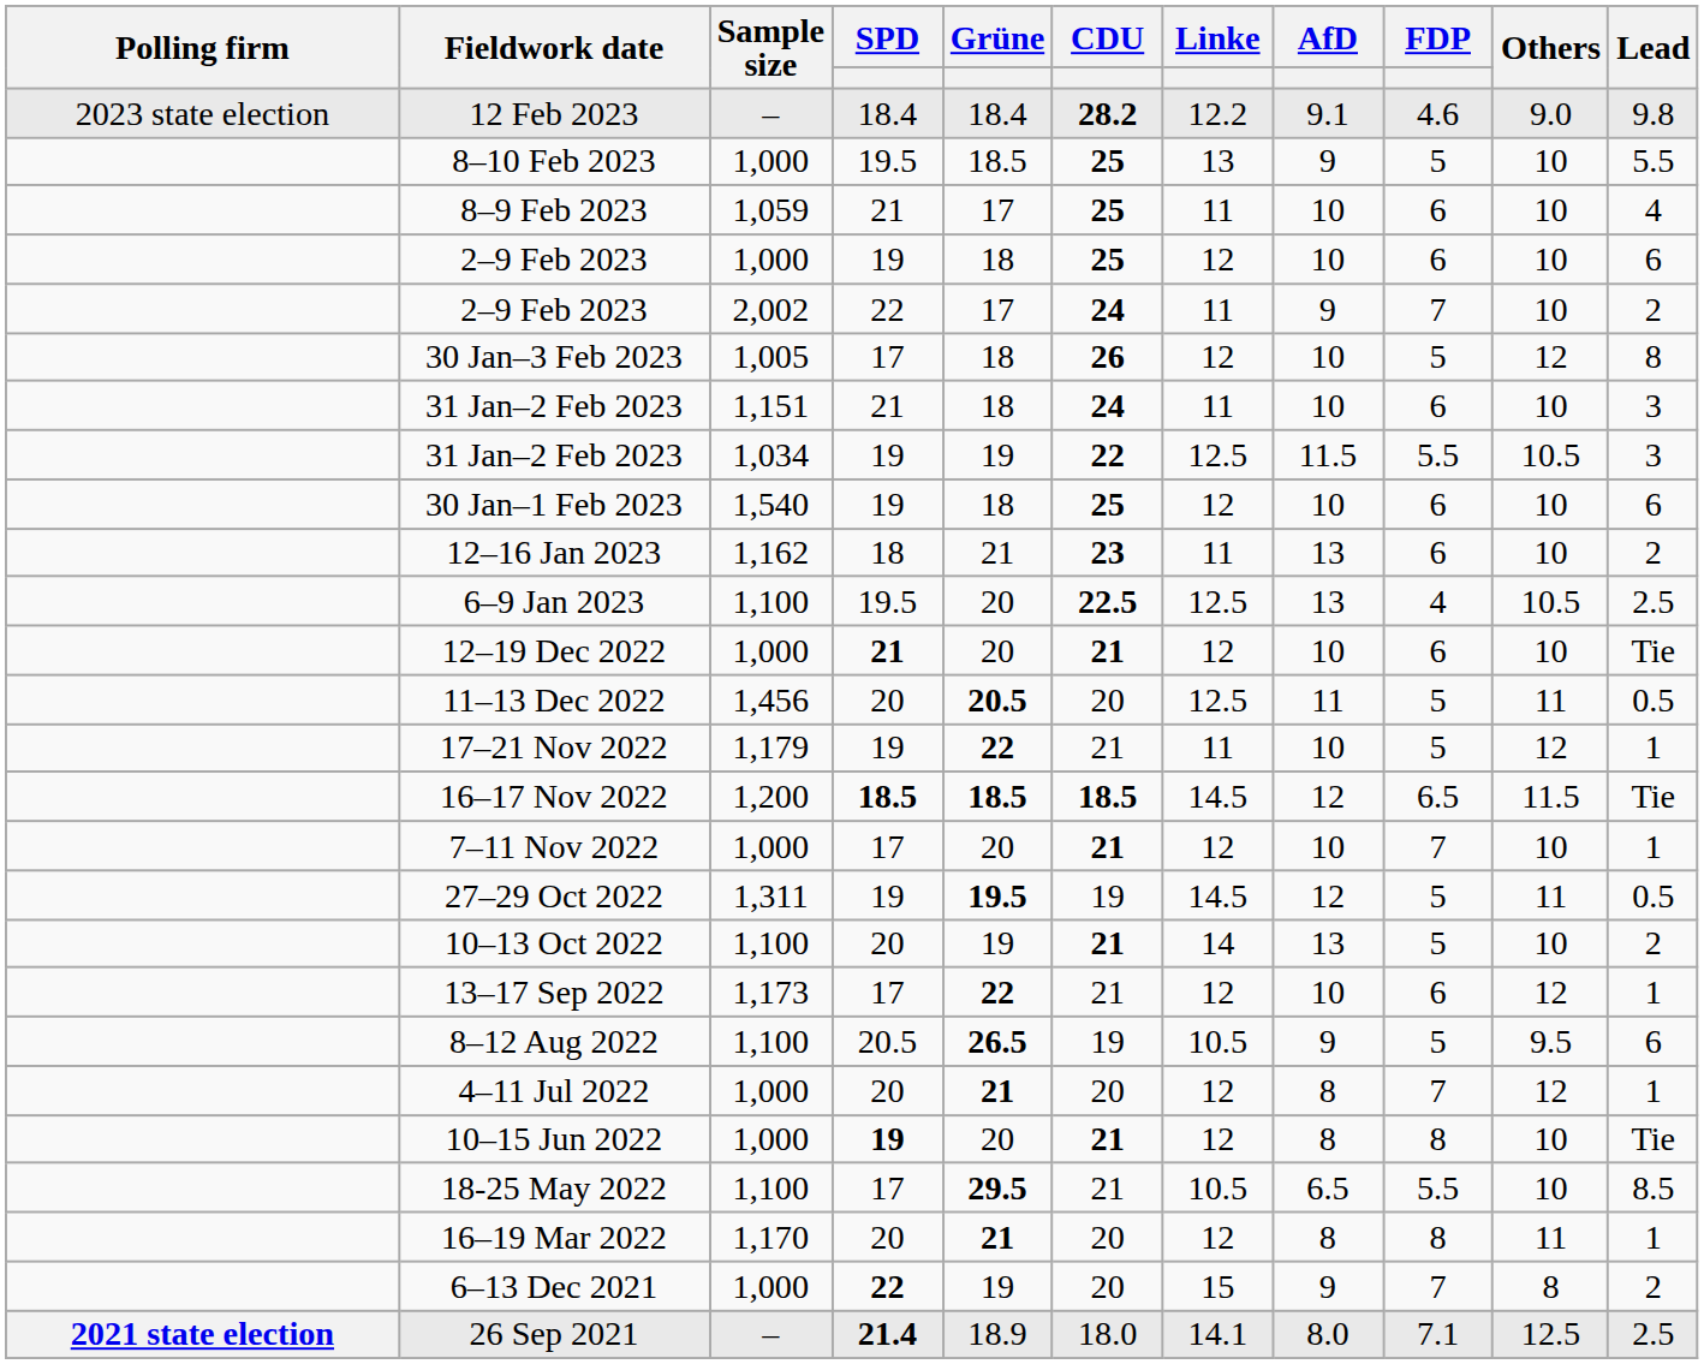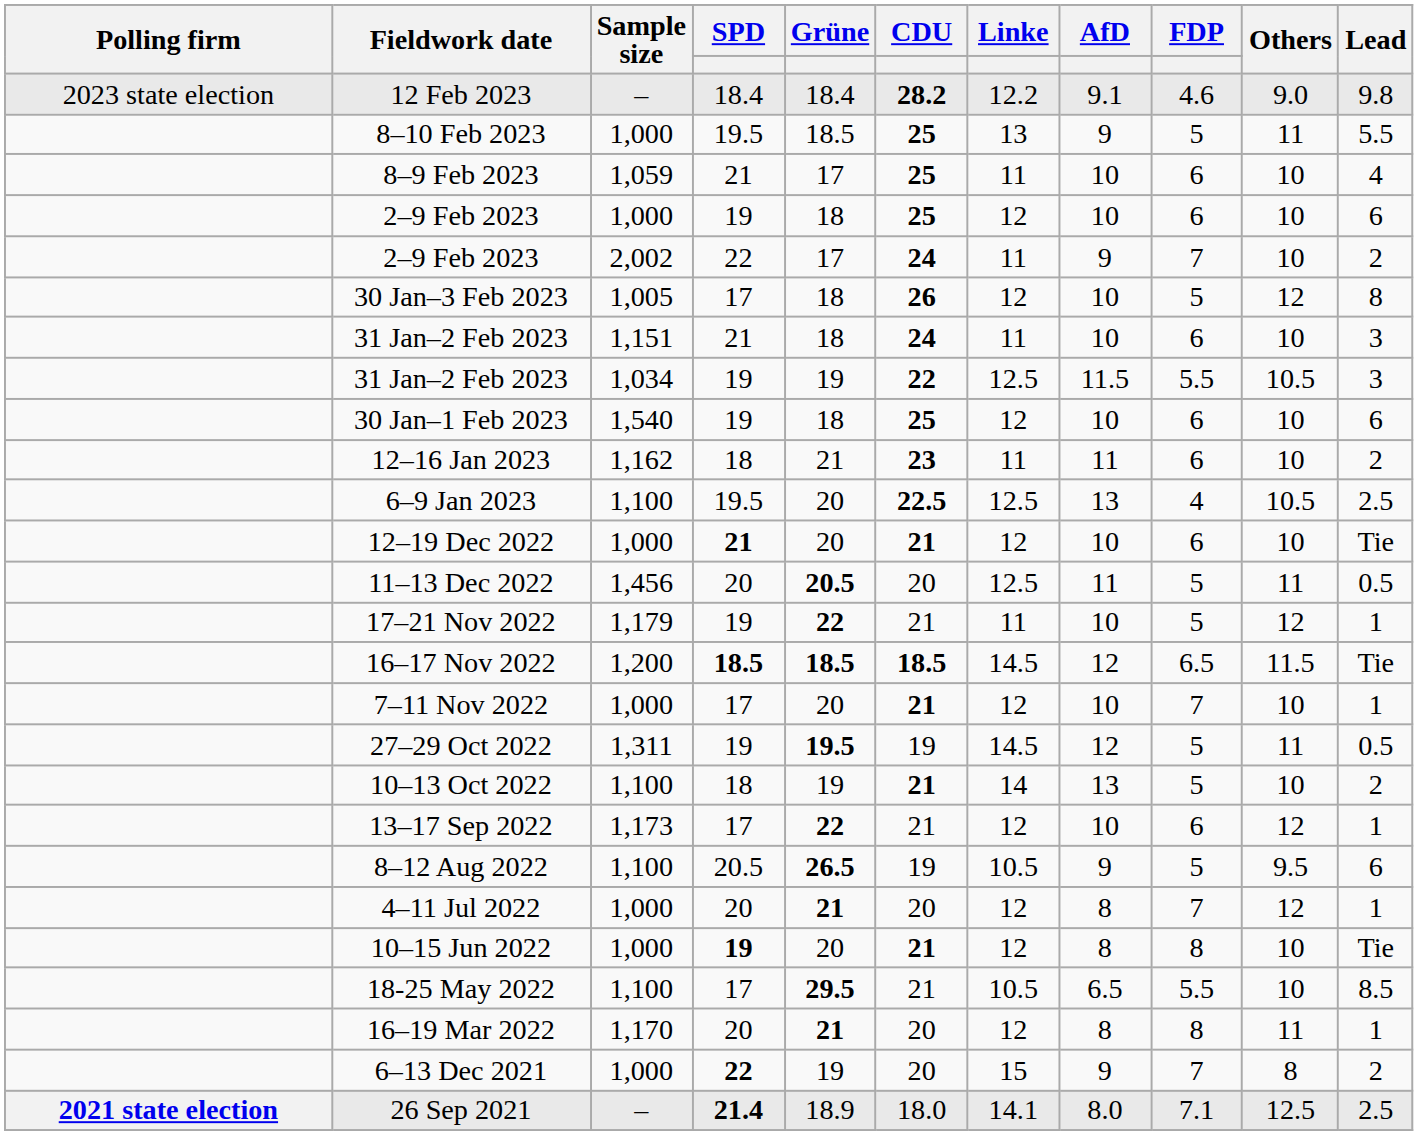8–10 Feb 2023 | Others: 10 -> 11
12–16 Jan 2023 | AfD: 13 -> 11
10–13 Oct 2022 | SPD: 20 -> 18
